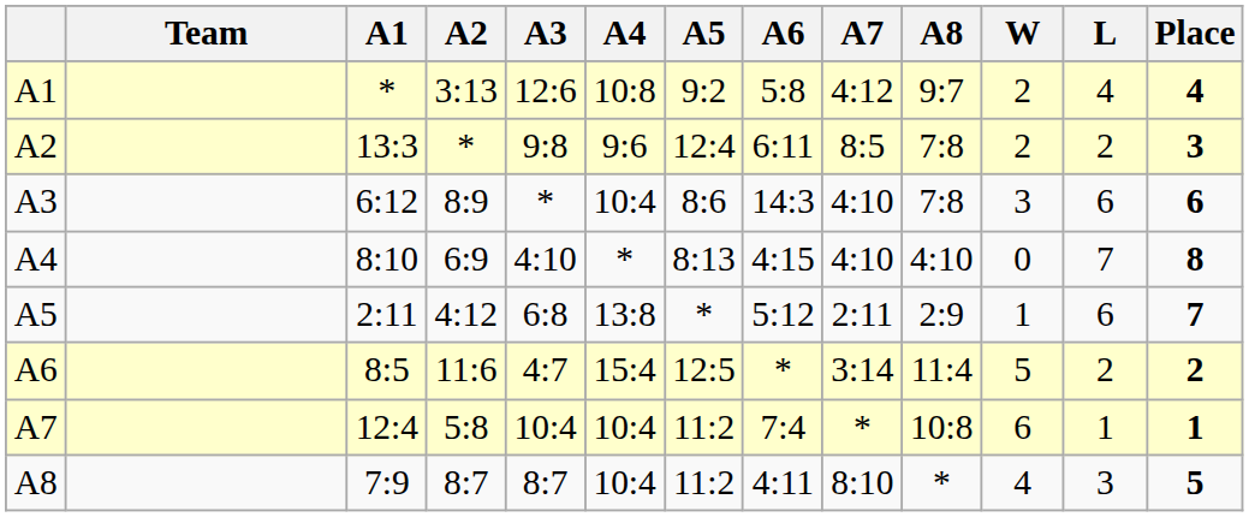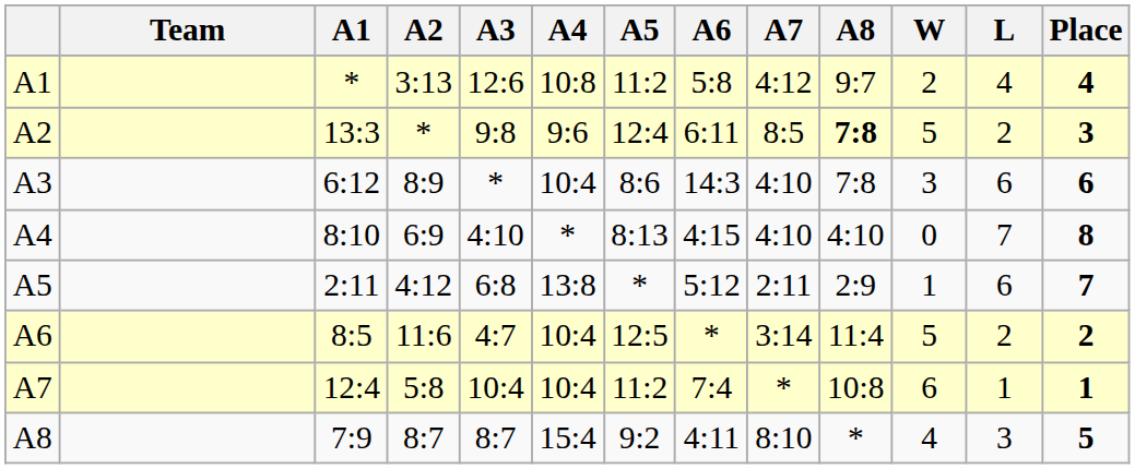row 2 | A5: 9:2 -> 11:2
row 3 | A8: normal -> bold
row 3 | W: 2 -> 5
row 7 | A4: 15:4 -> 10:4
row 9 | A4: 10:4 -> 15:4
row 9 | A5: 11:2 -> 9:2
